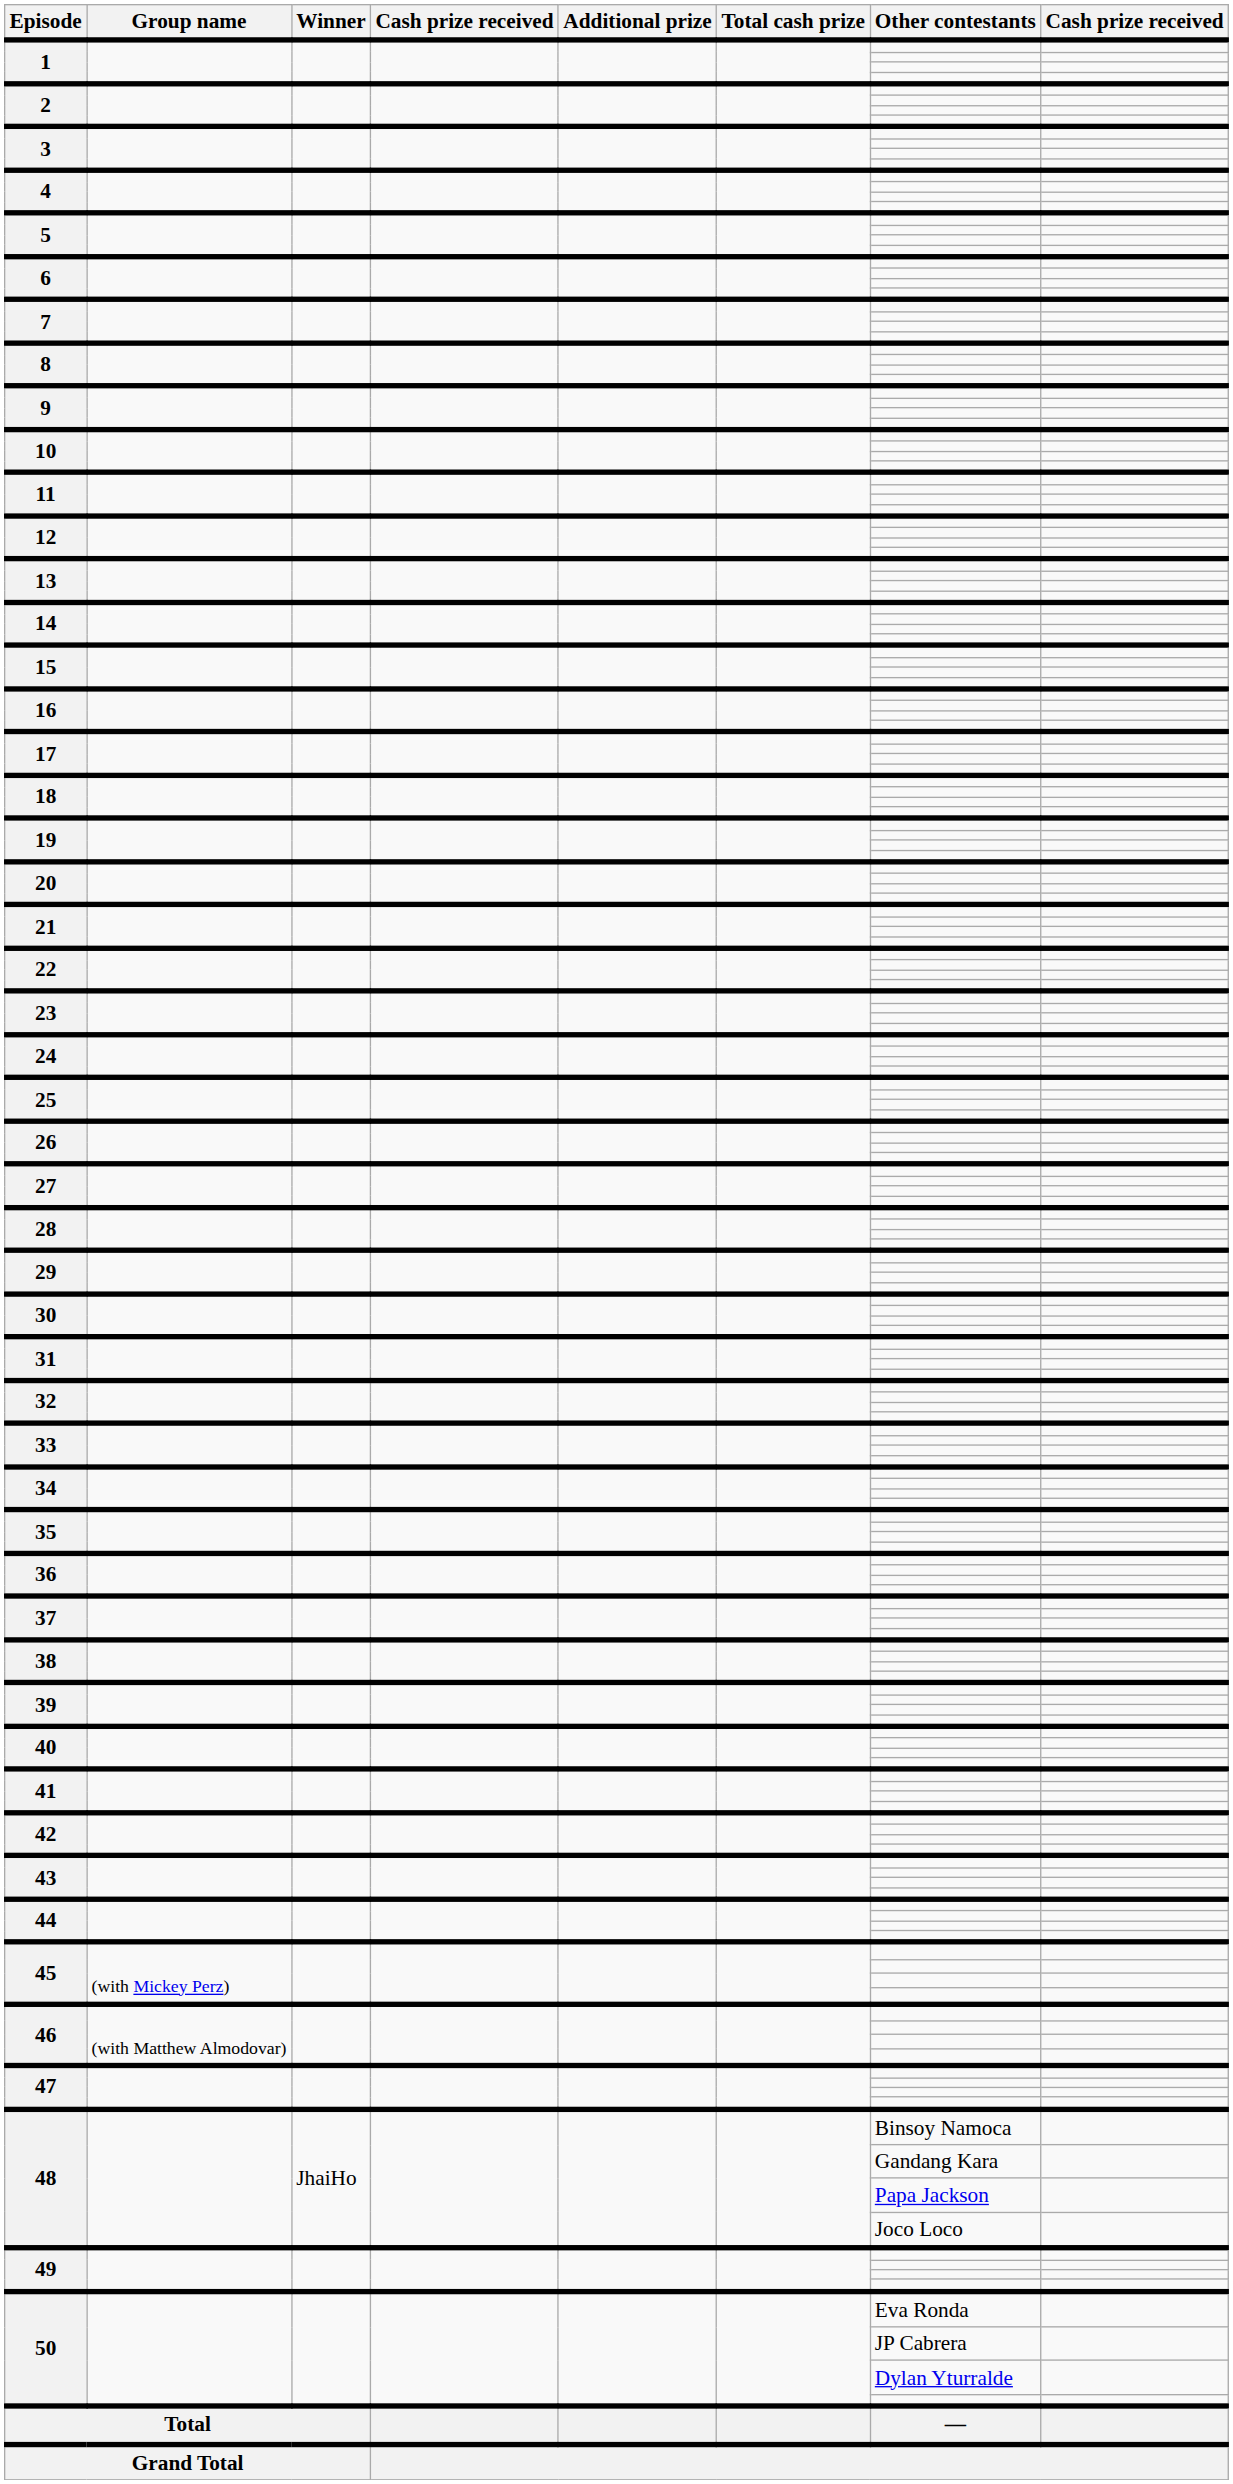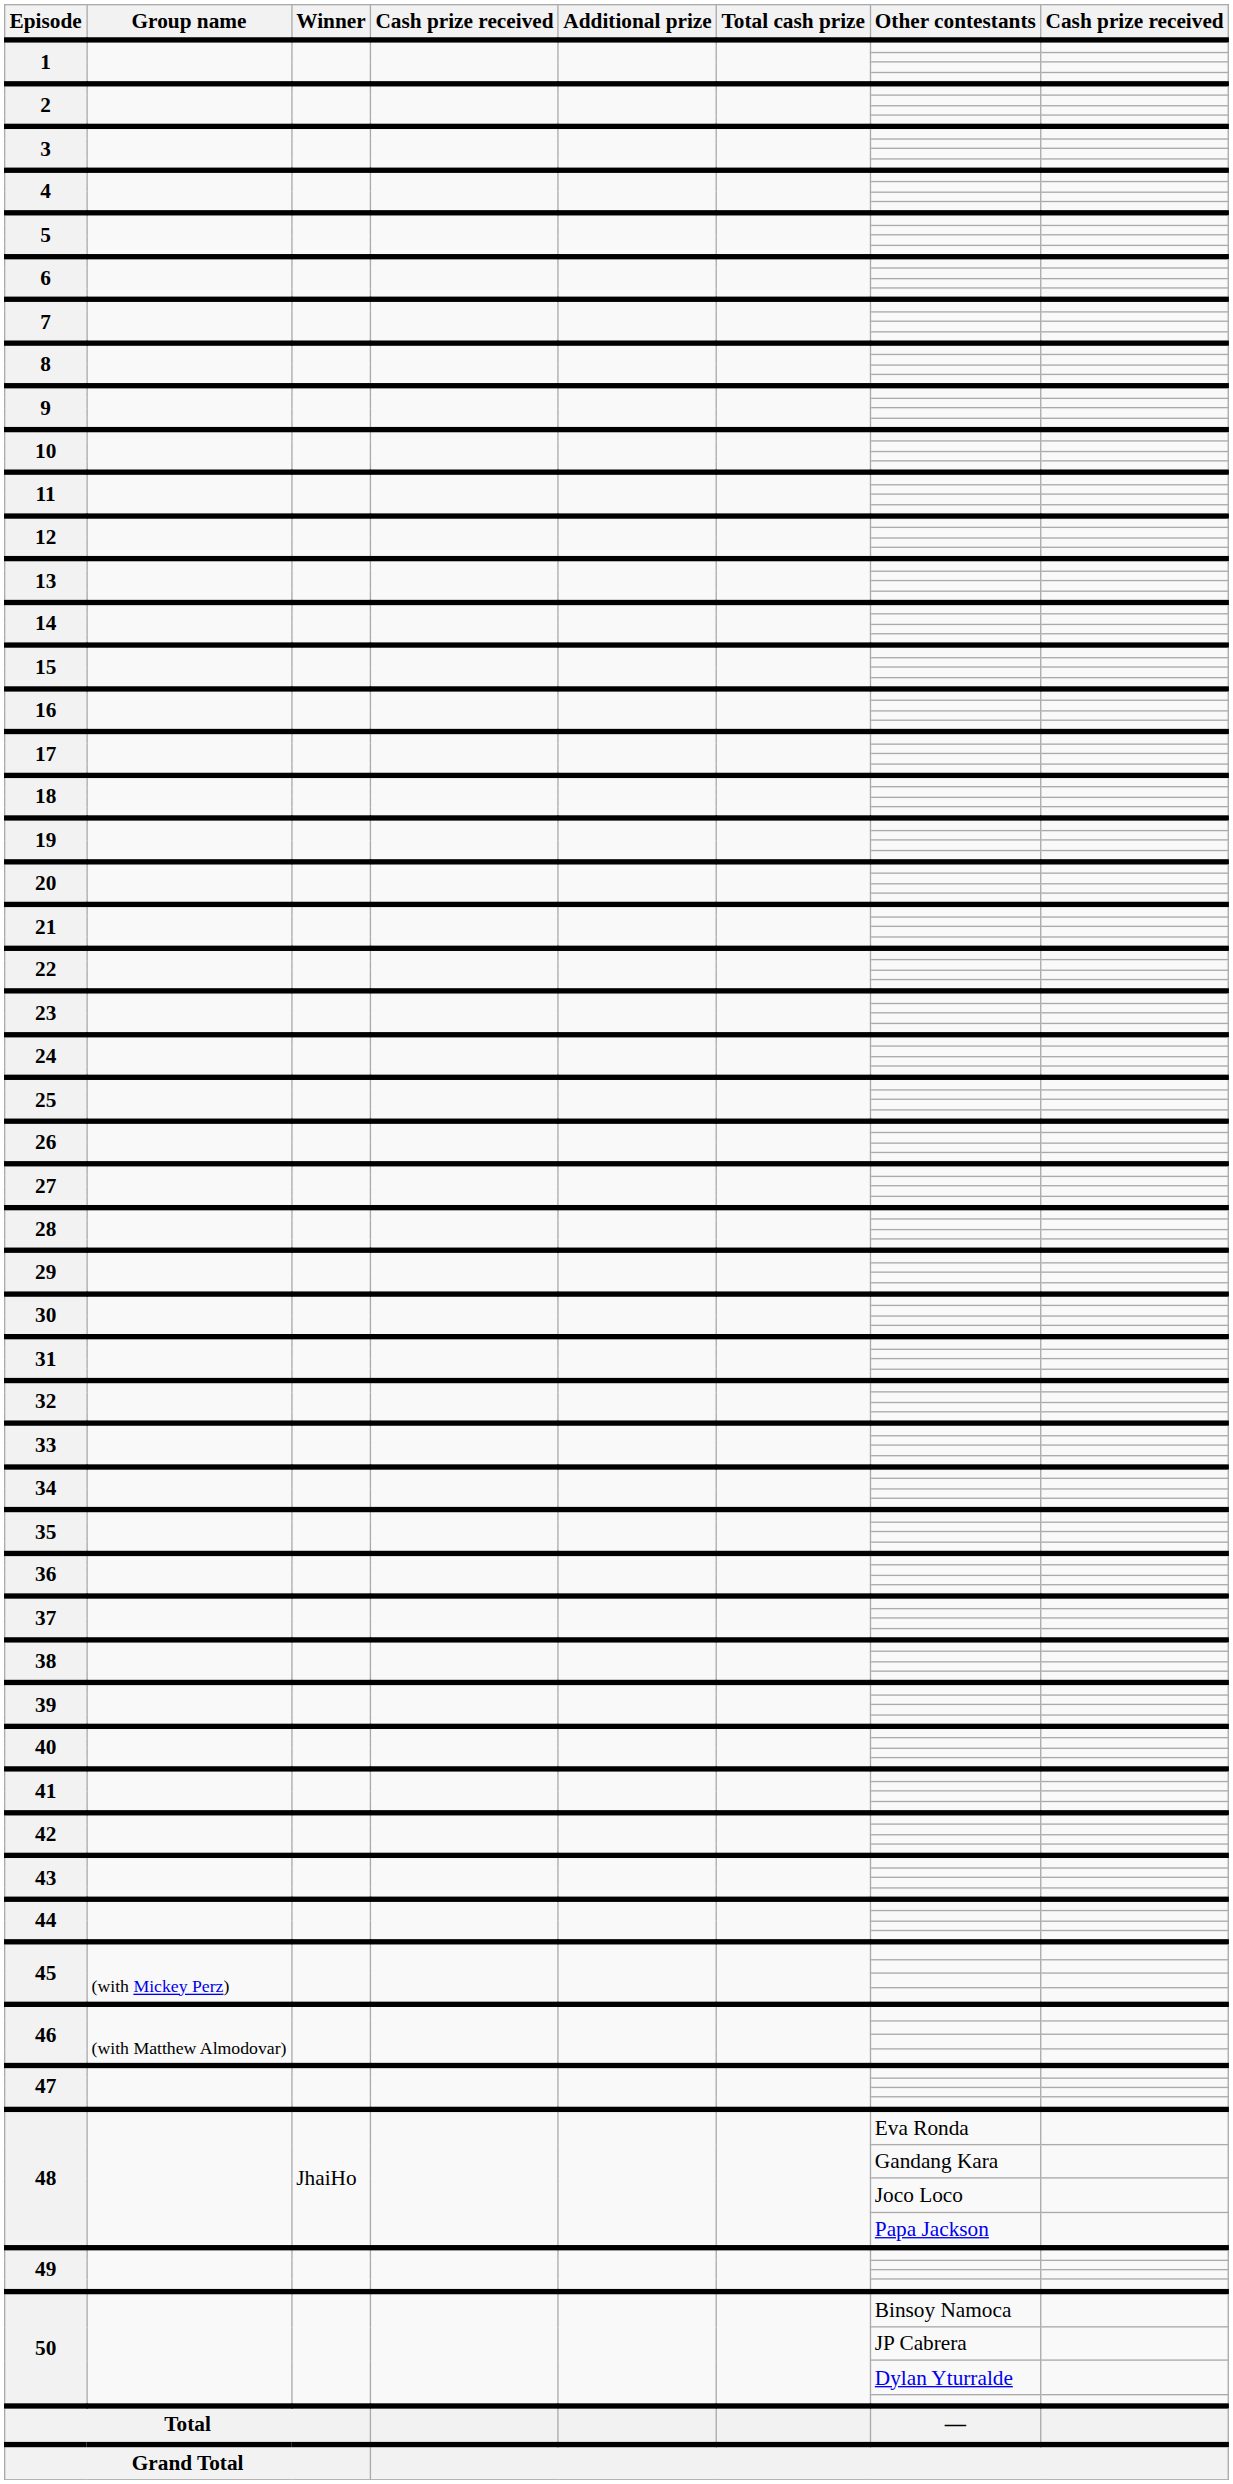row 190 | Other contestants: Binsoy Namoca -> Eva Ronda
row 192 | Other contestants: Papa Jackson -> Joco Loco
row 193 | Other contestants: Joco Loco -> Papa Jackson
row 198 | Other contestants: Eva Ronda -> Binsoy Namoca
